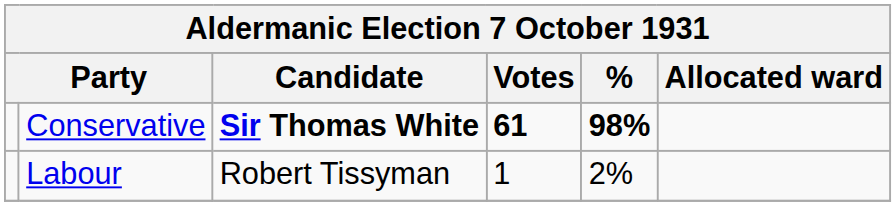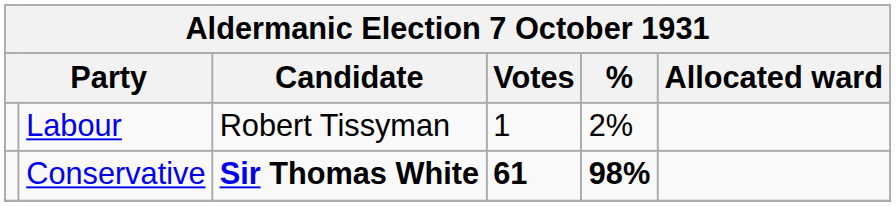rows swapped: Conservative <-> Labour
